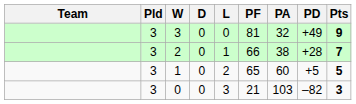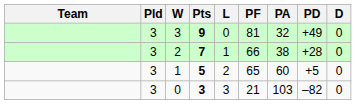columns swapped: D <-> Pts
